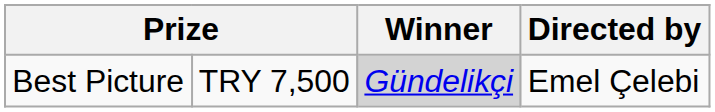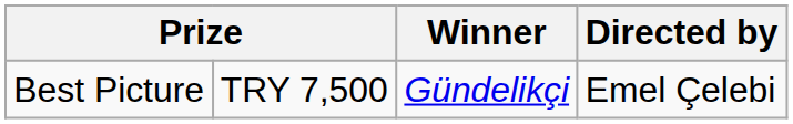Best Picture | Winner: lightgrey background -> no background
